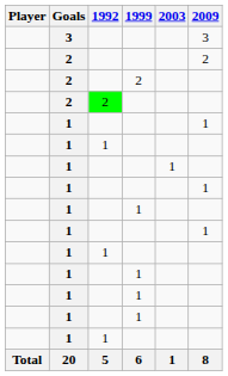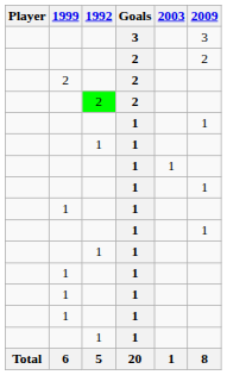columns swapped: Goals <-> 1999
